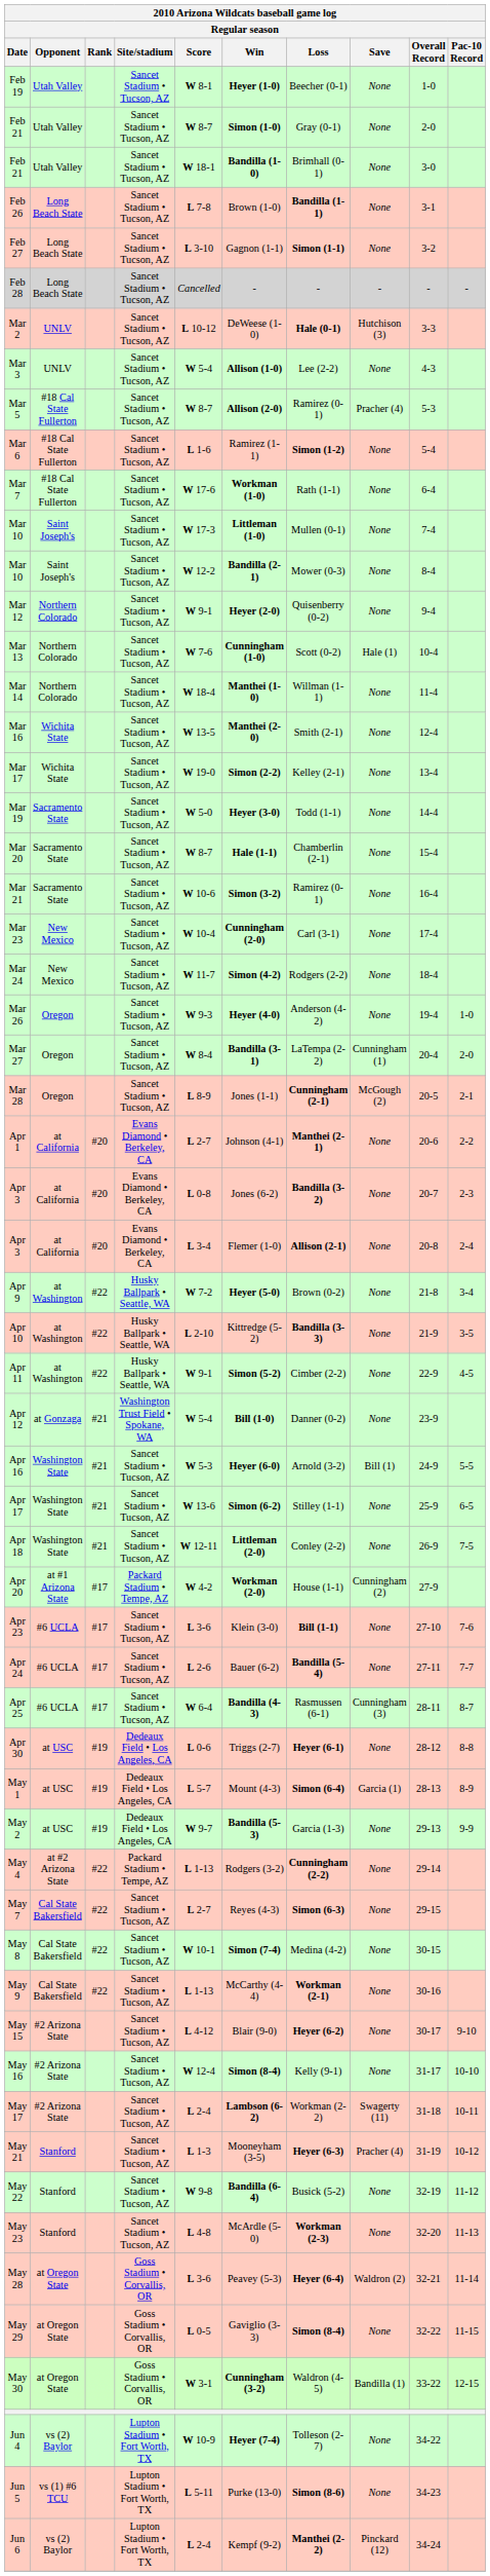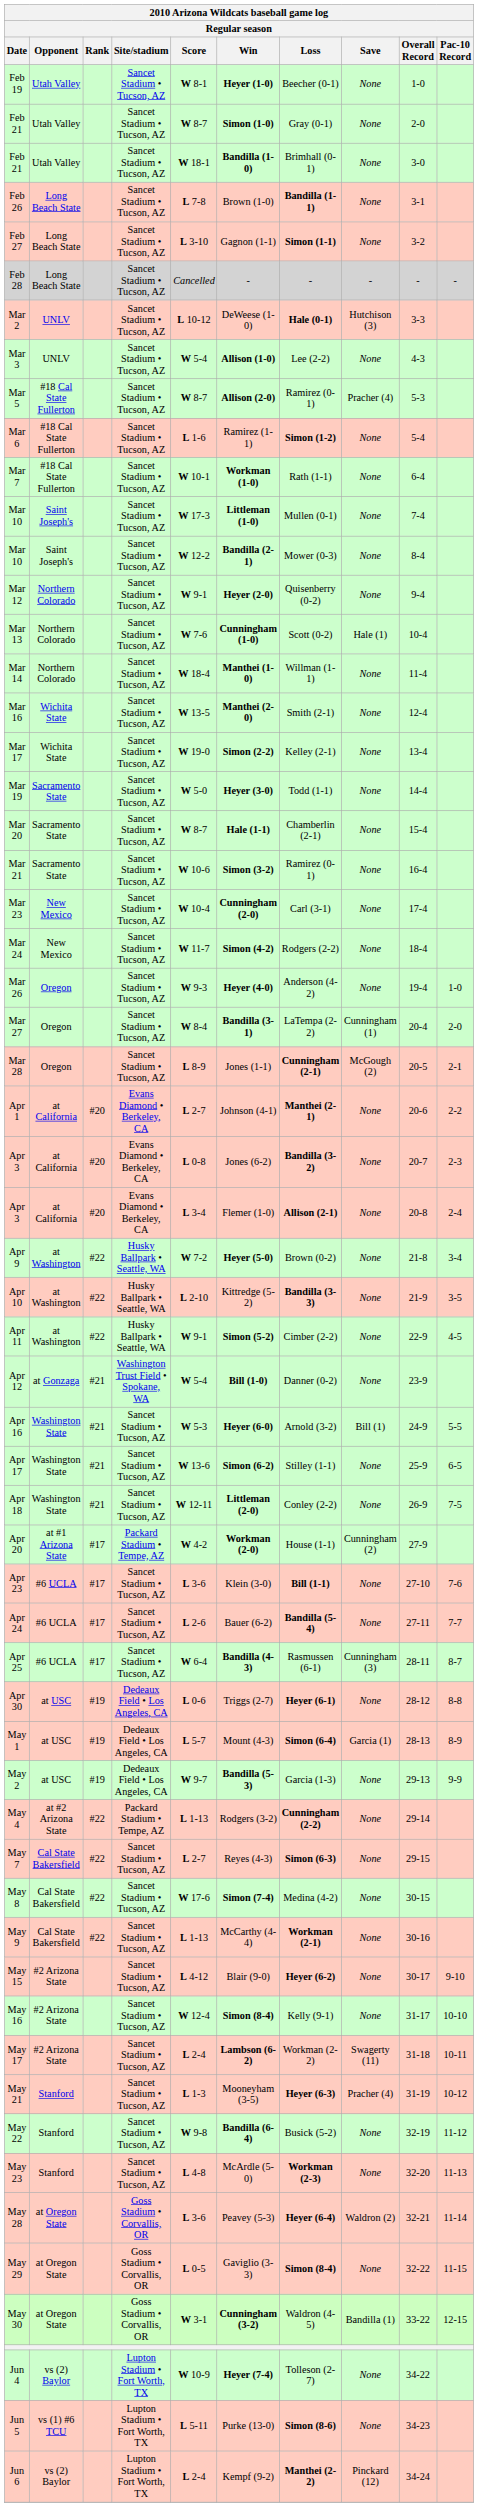Mar 7 | Score: W 17-6 -> W 10-1
May 8 | Score: W 10-1 -> W 17-6
